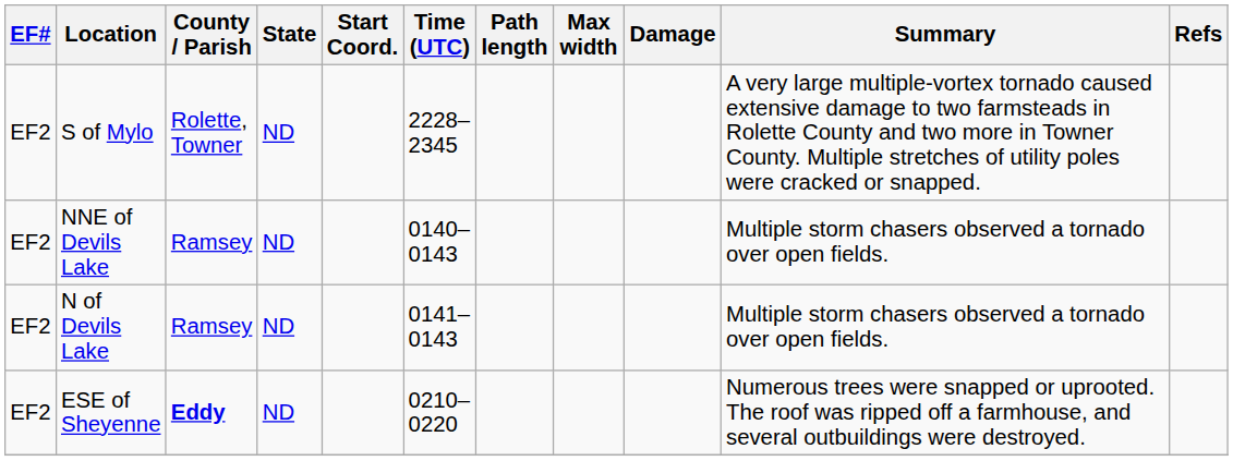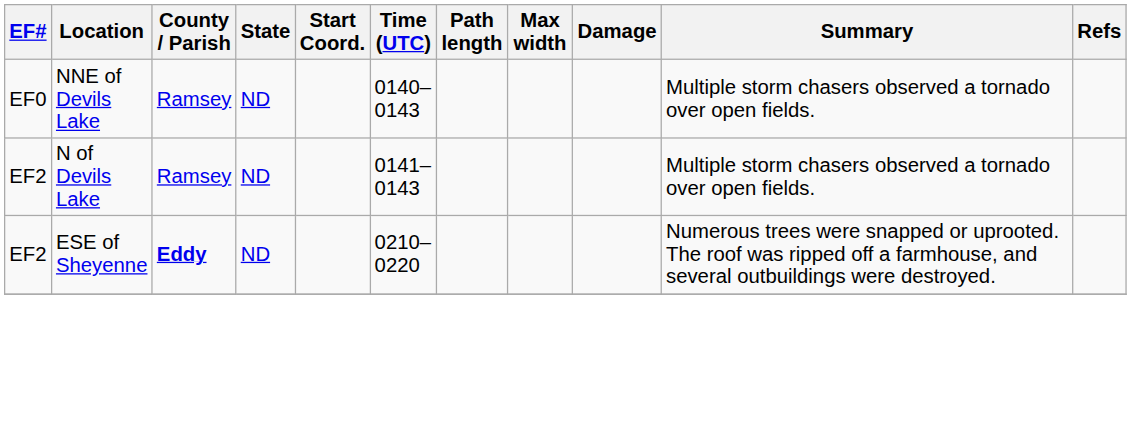- row: EF2 | S of Mylo | Rolette, Towner | ND | 2228–2345 | A very large multiple-vortex tornado caused extensive damage to two farmsteads in Rolette County and two more in Towner County. Multiple stretches of utility poles were cracked or snapped.
NNE of Devils Lake | EF#: EF2 -> EF0
